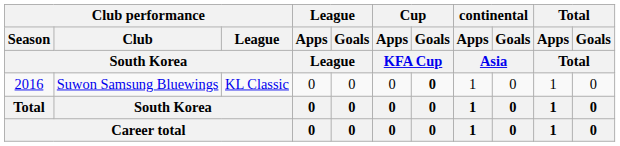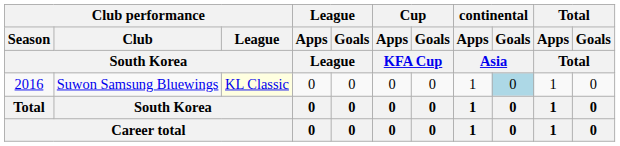Suwon Samsung Bluewings | Club performance / League / South Korea: no background -> lightyellow background
Suwon Samsung Bluewings | Cup / Goals / KFA Cup: bold -> normal
Suwon Samsung Bluewings | continental / Goals / Asia: no background -> lightblue background
